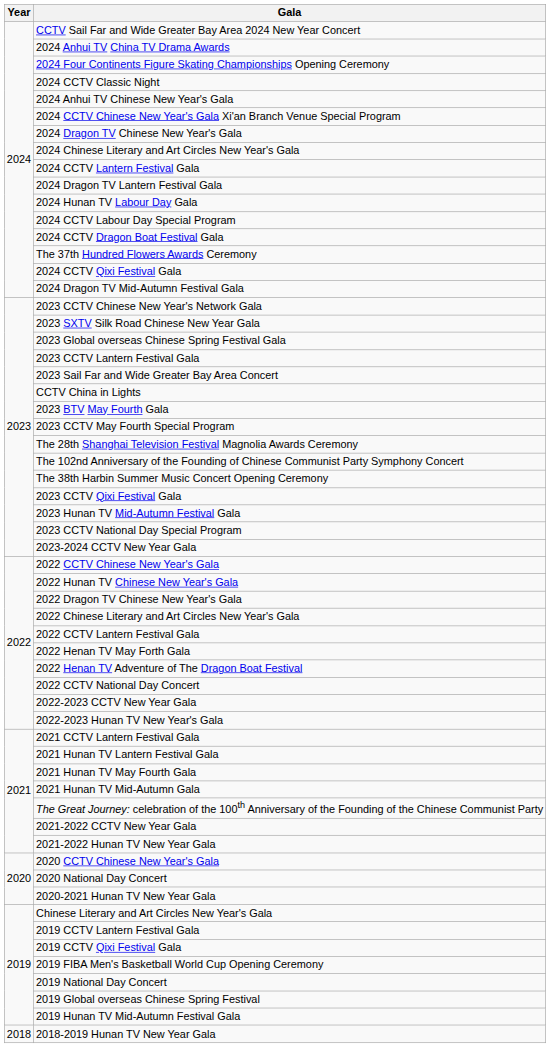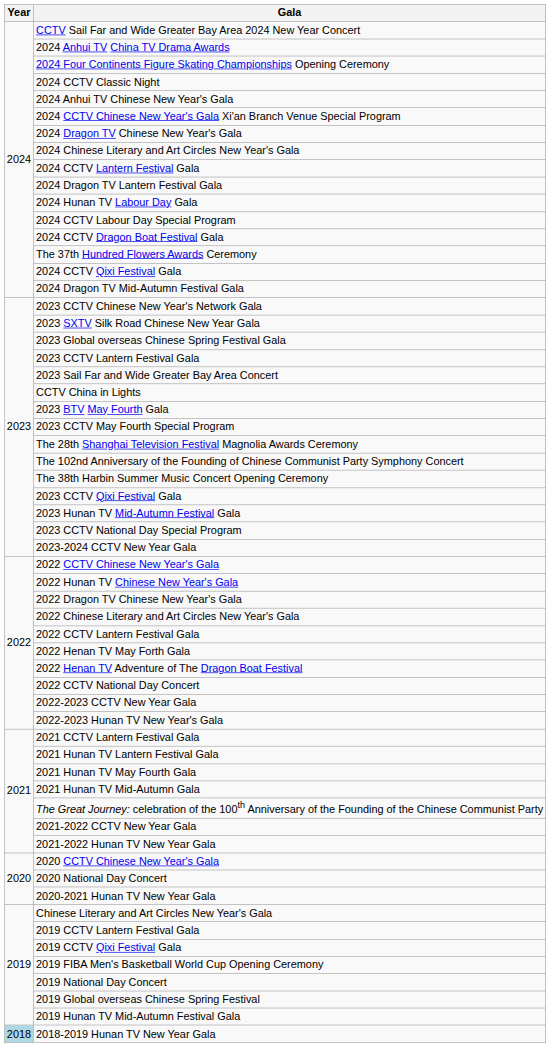2018-2019 Hunan TV New Year Gala | Year: no background -> lightblue background
